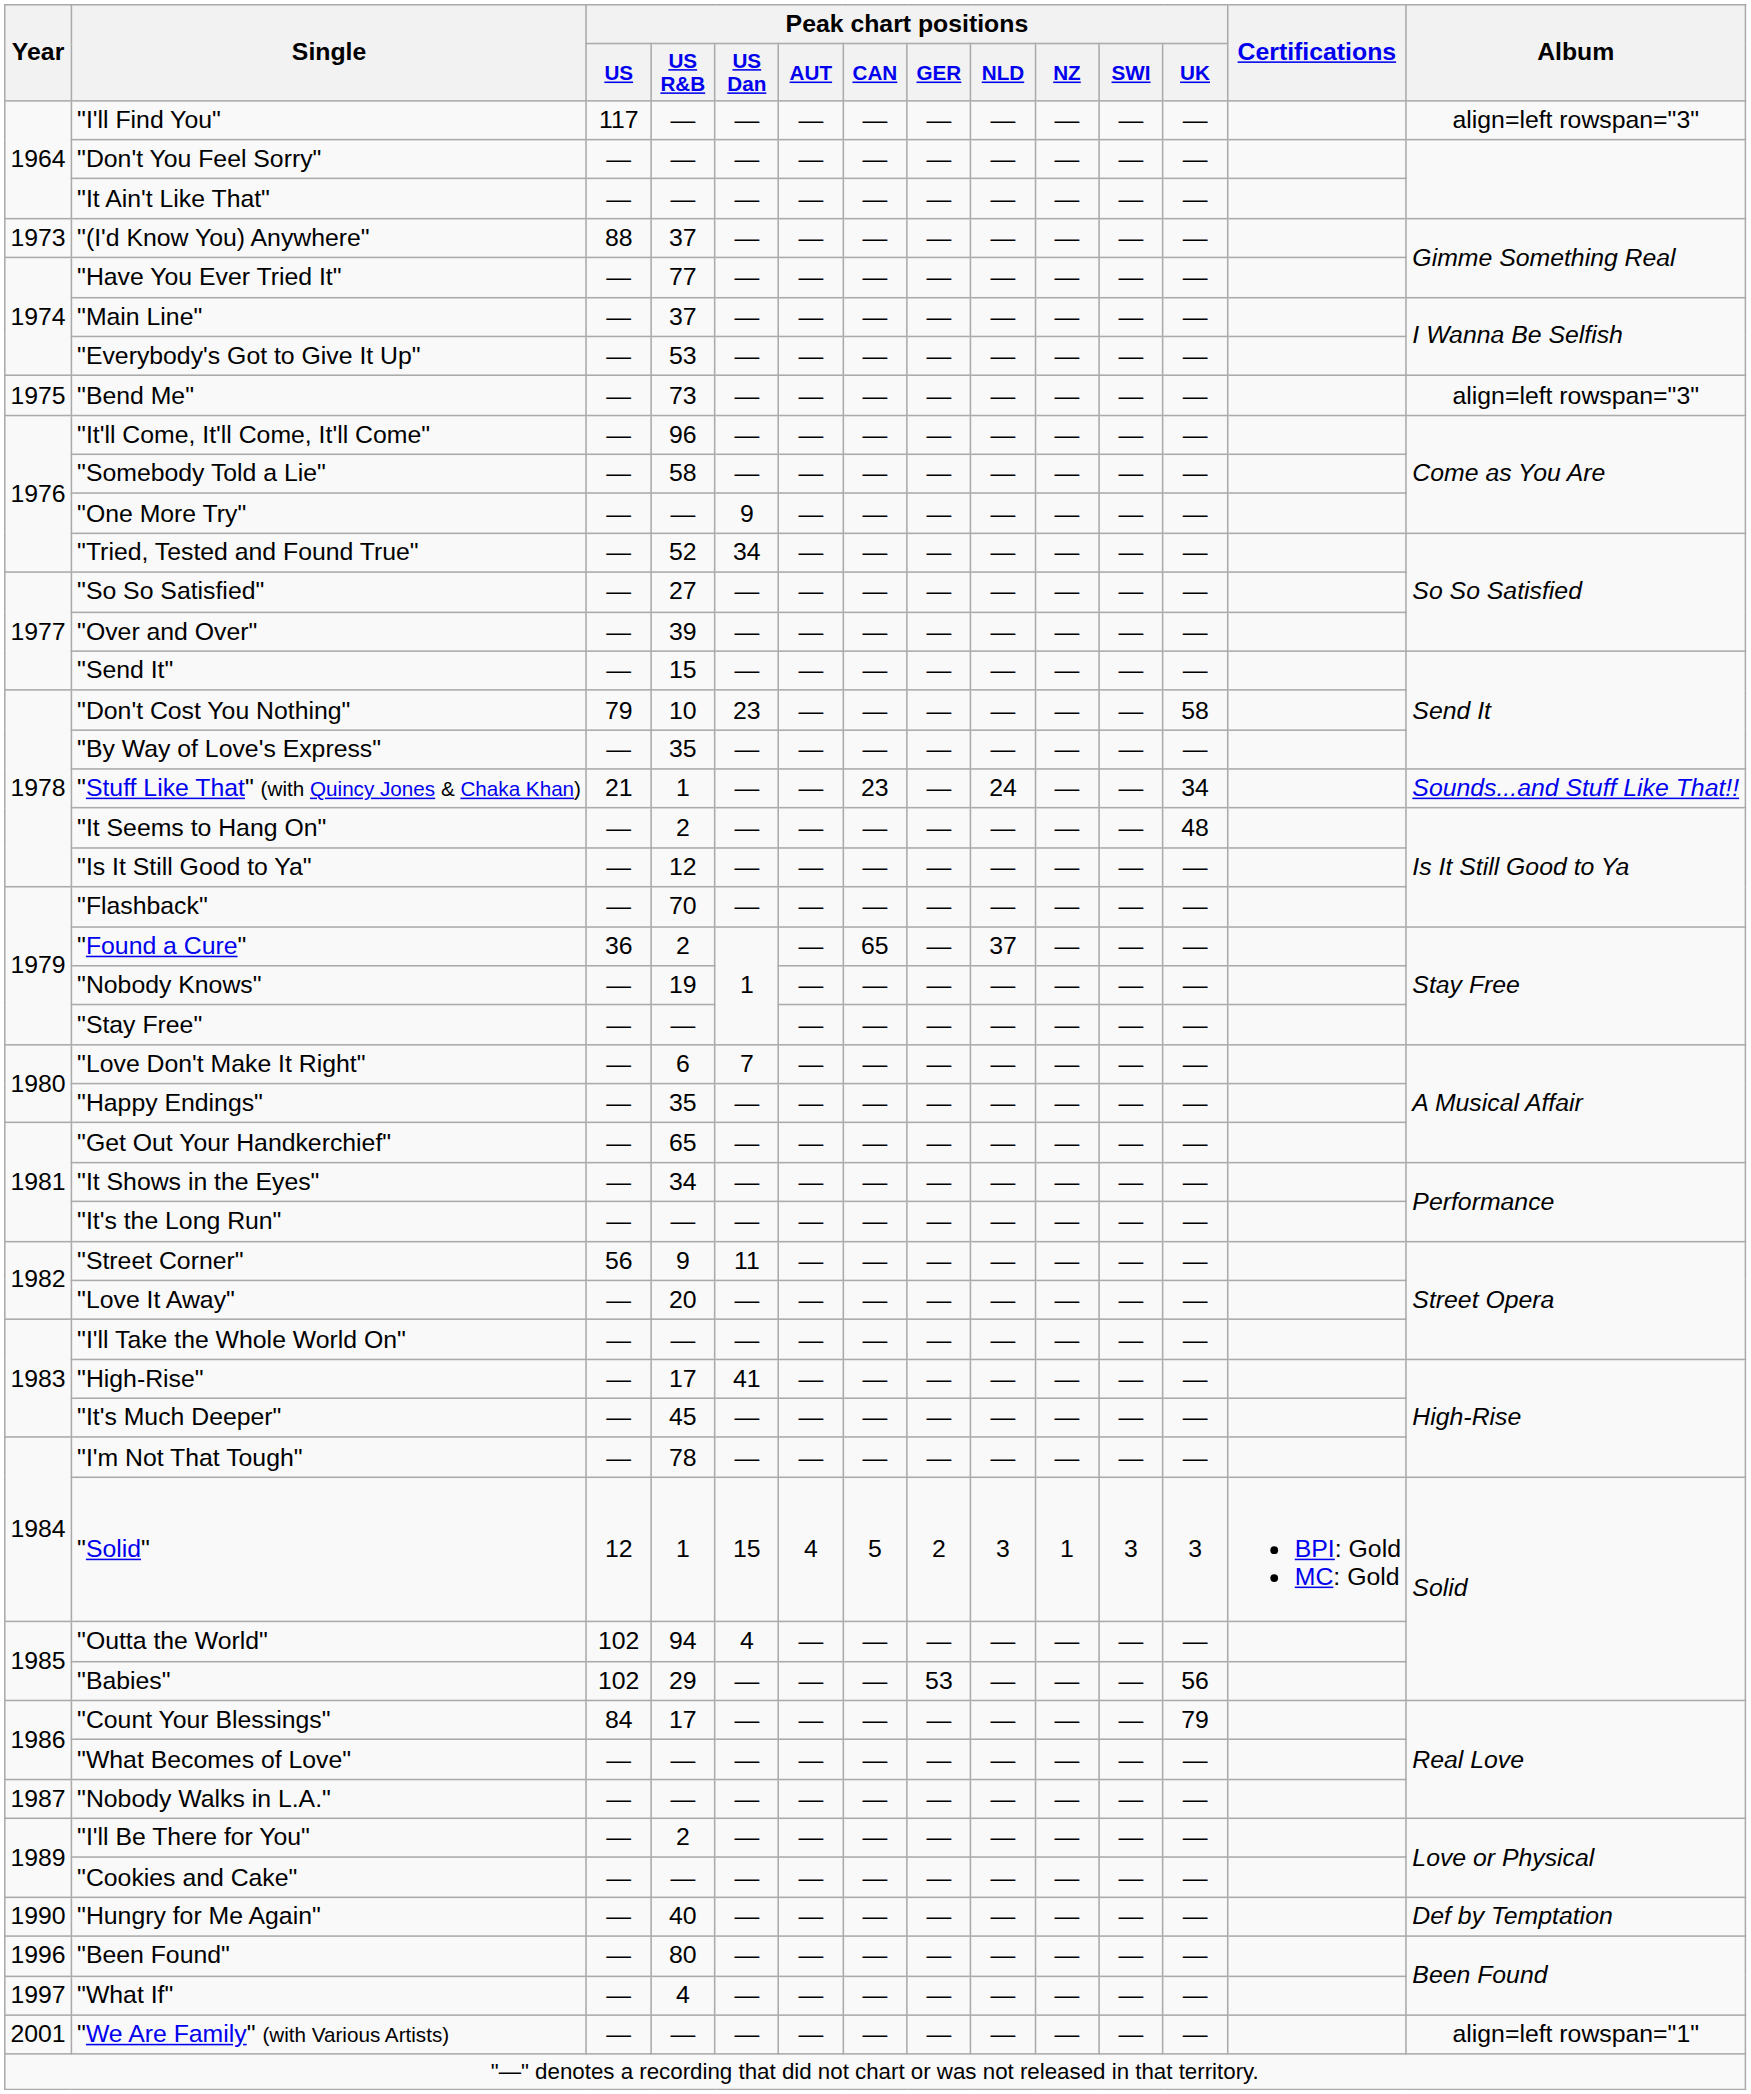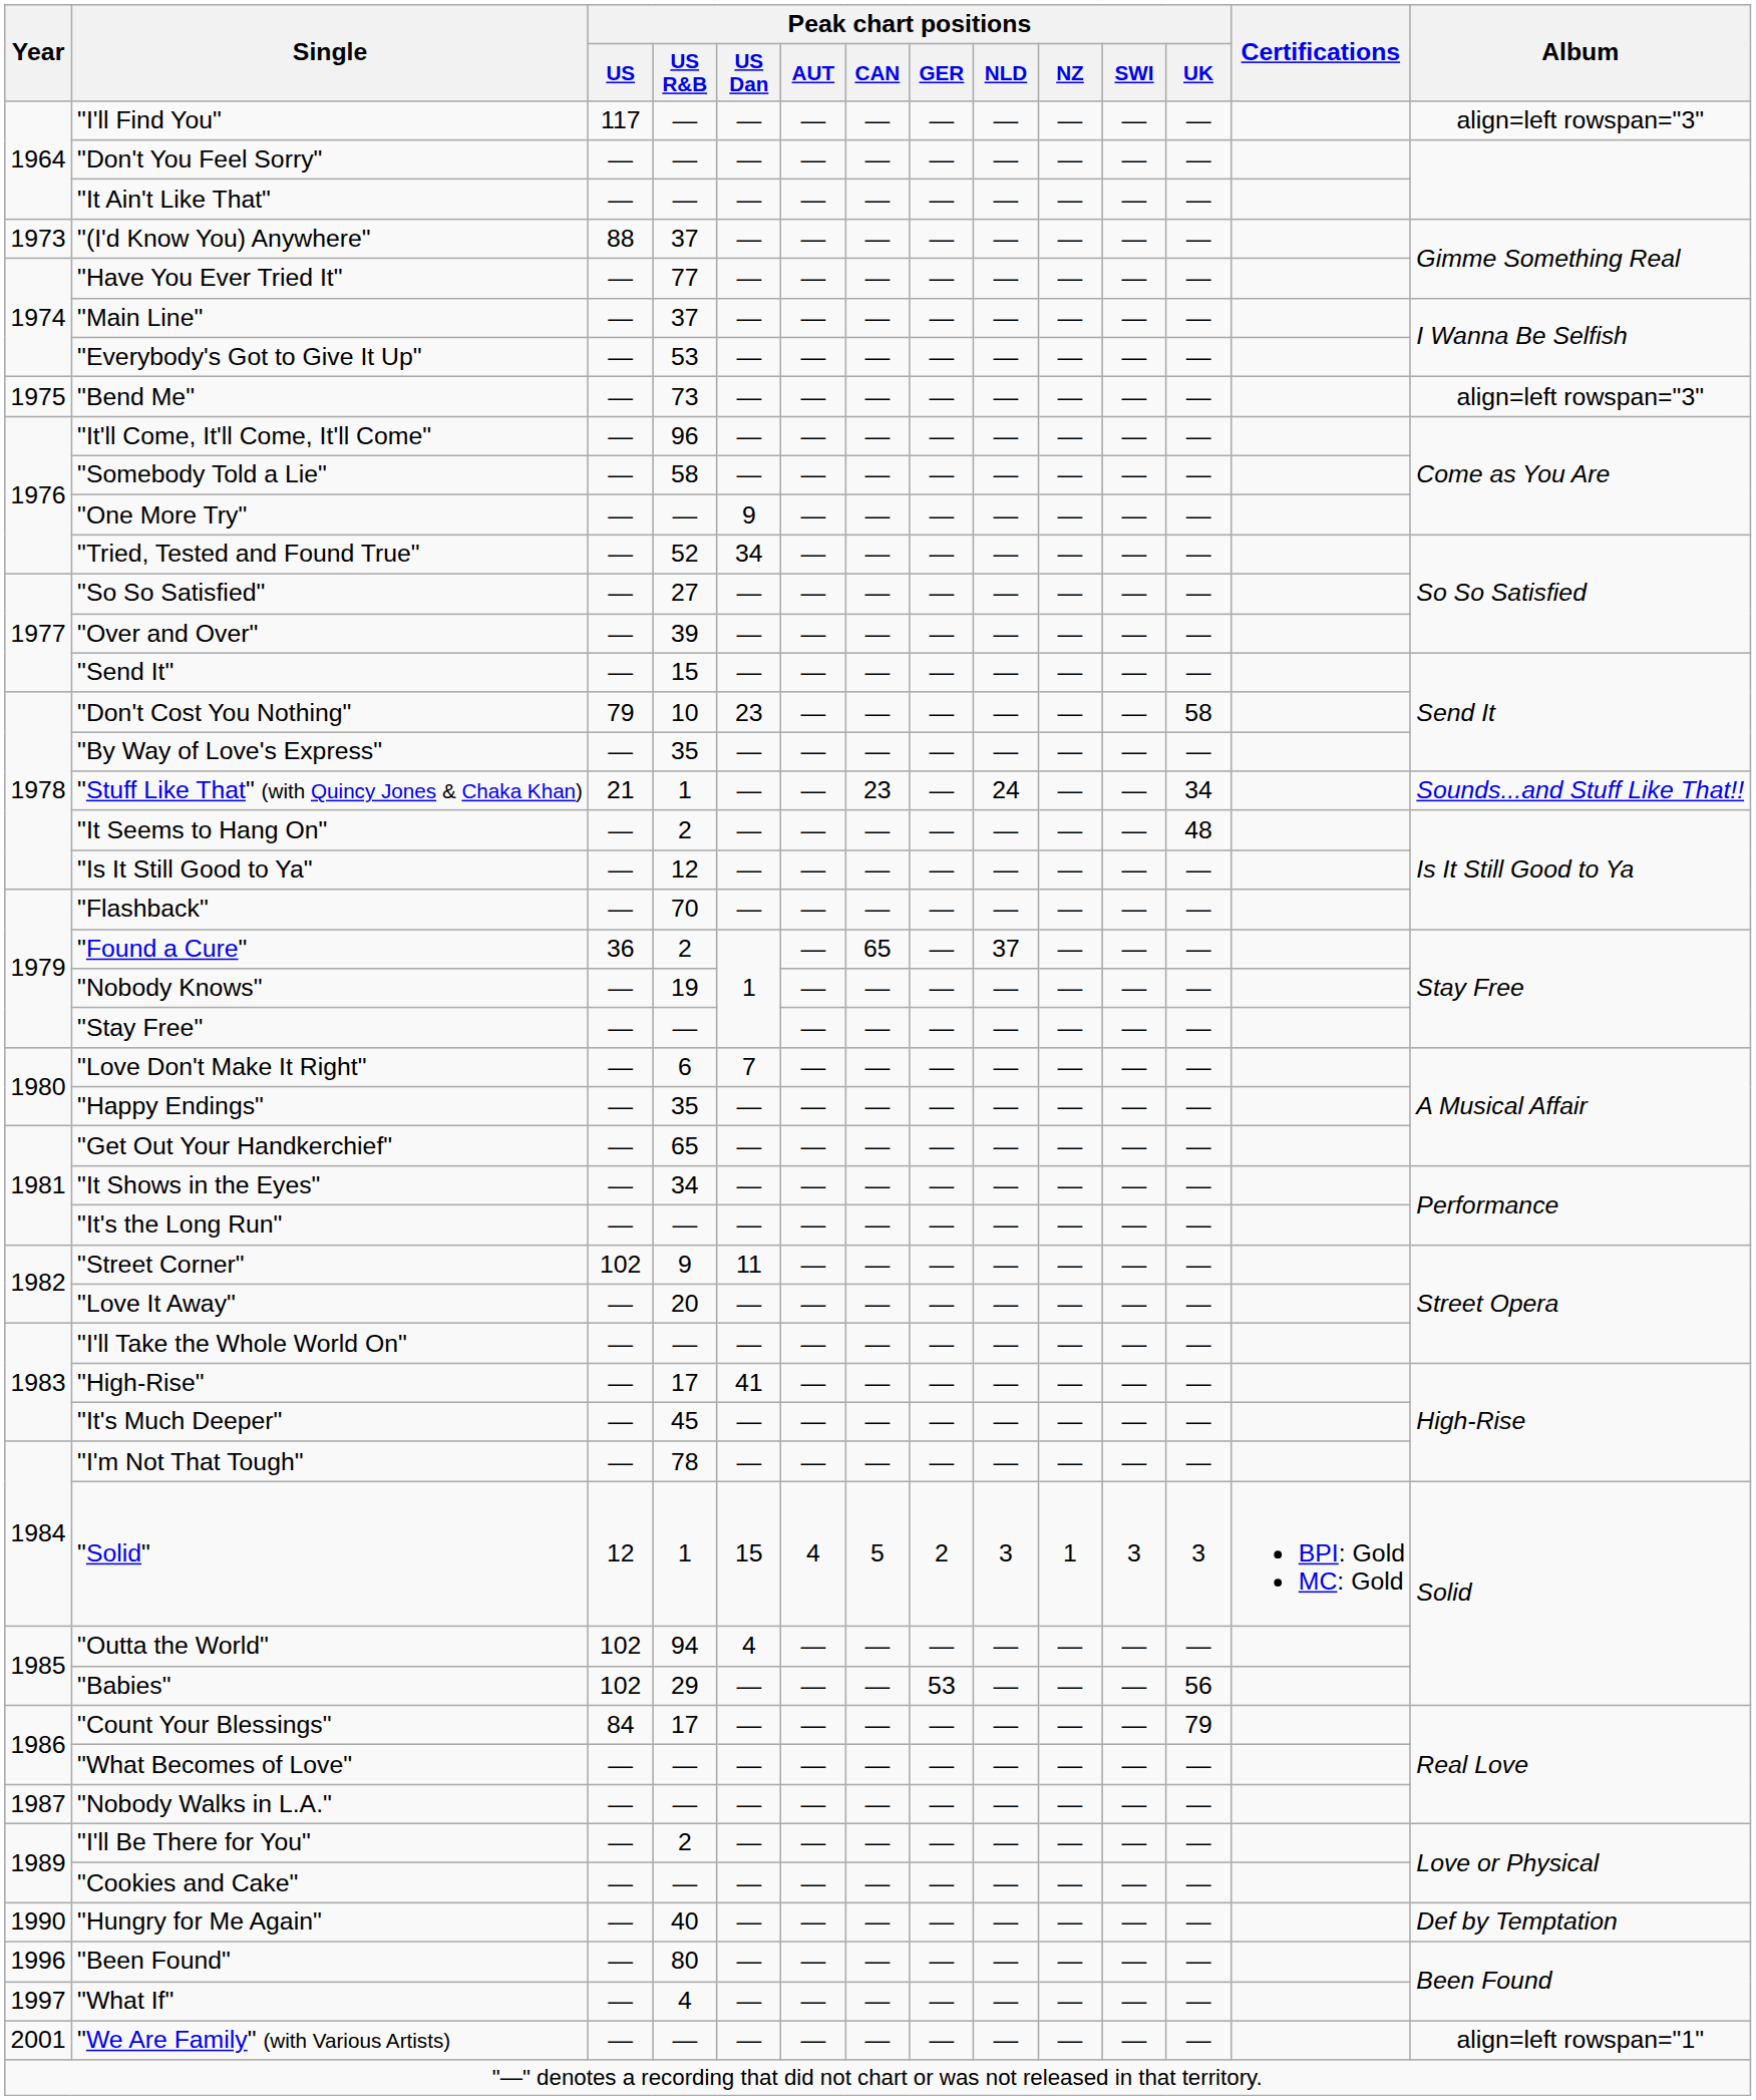"Street Corner" | Peak chart positions / US: 56 -> 102
